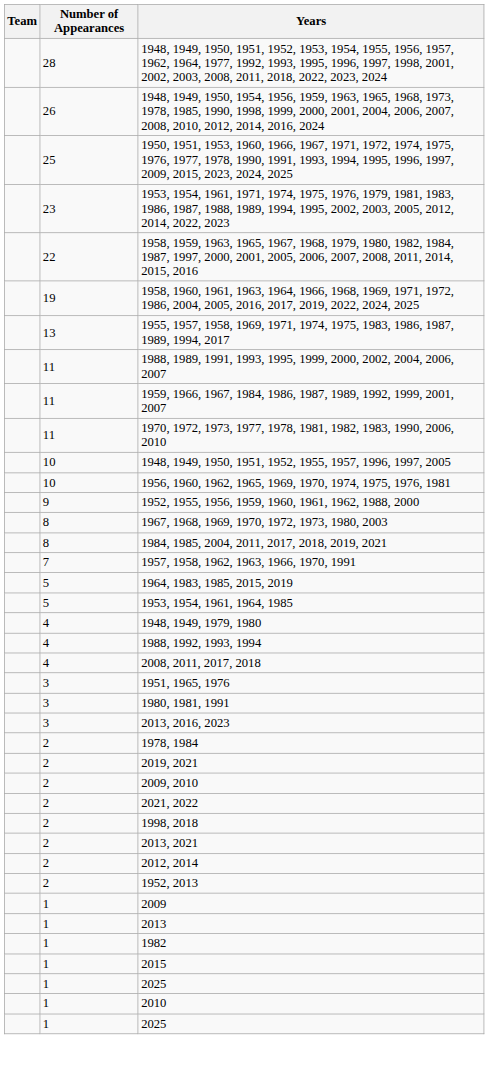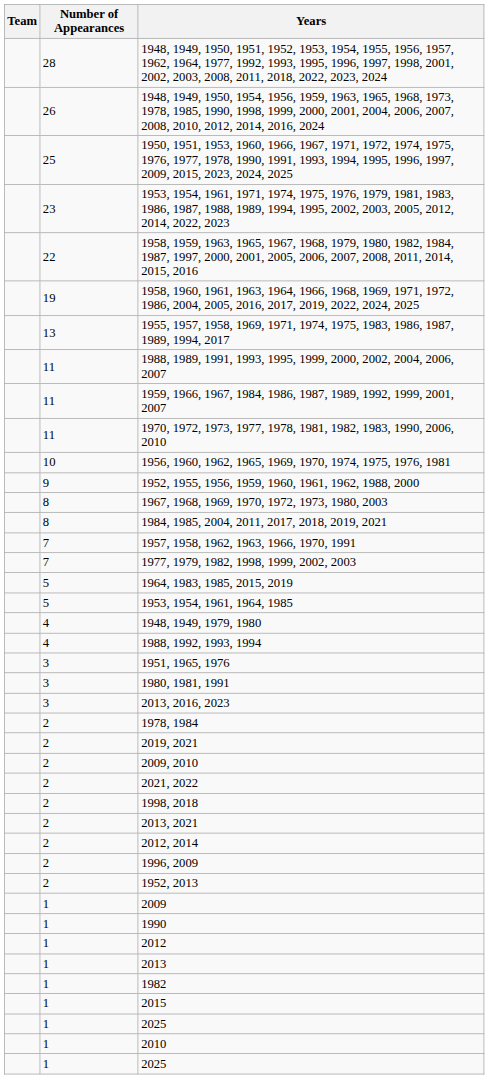- row: 10 | 1948, 1949, 1950, 1951, 1952, 1955, 1957, 1996, 1997, 2005
+ row: 7 | 1977, 1979, 1982, 1998, 1999, 2002, 2003
- row: 4 | 2008, 2011, 2017, 2018
+ row: 2 | 1996, 2009
+ row: 1 | 1990
+ row: 1 | 2012
